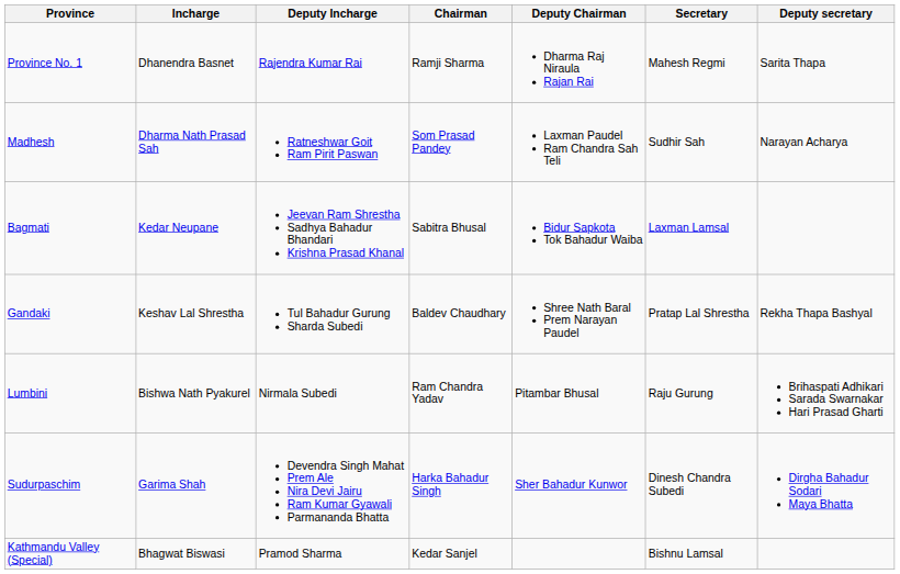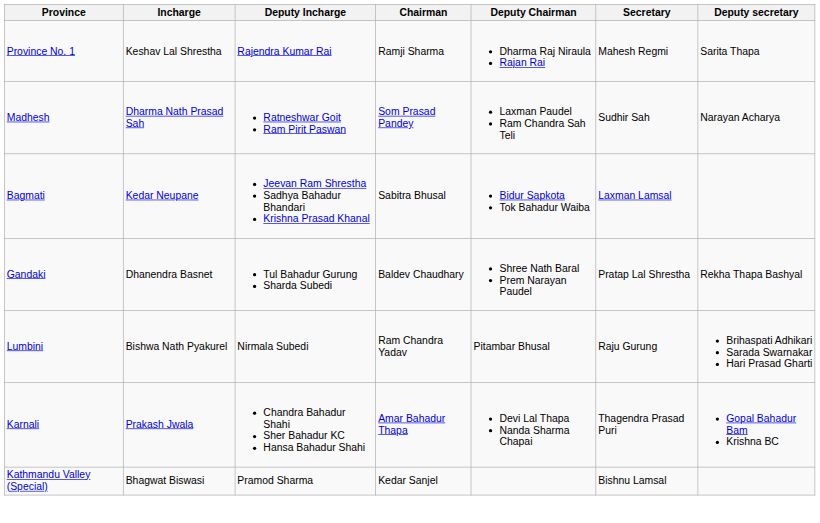Province No. 1 | Incharge: Dhanendra Basnet -> Keshav Lal Shrestha
Gandaki | Incharge: Keshav Lal Shrestha -> Dhanendra Basnet
+ row: Karnali | Prakash Jwala | Chandra Bahadur Shahi Sher Bahadur KC Hansa Bahadur Shahi | Amar Bahadur Thapa | Devi Lal Thapa Nanda Sharma Chapai | Thagendra Prasad Puri | Gopal Bahadur Bam Krishna BC
- row: Sudurpaschim | Garima Shah | Devendra Singh Mahat Prem Ale Nira Devi Jairu Ram Kumar Gyawali Parmananda Bhatta | Harka Bahadur Singh | Sher Bahadur Kunwor | Dinesh Chandra Subedi | Dirgha Bahadur Sodari Maya Bhatta
